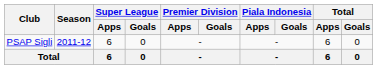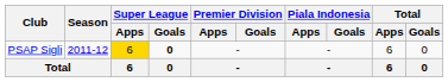PSAP Sigli | Super League / Apps: no background -> gold background
PSAP Sigli | Super League / Goals: normal -> bold
